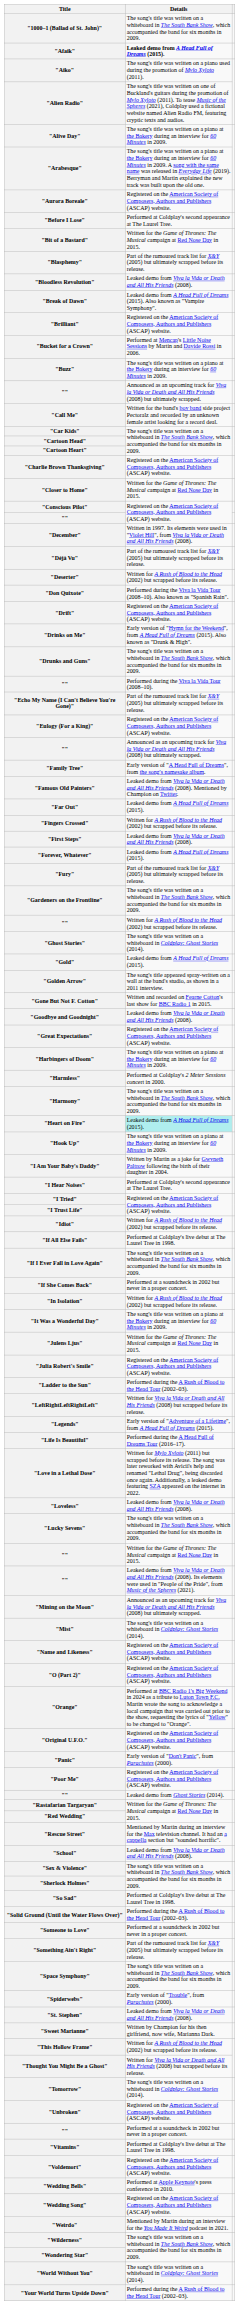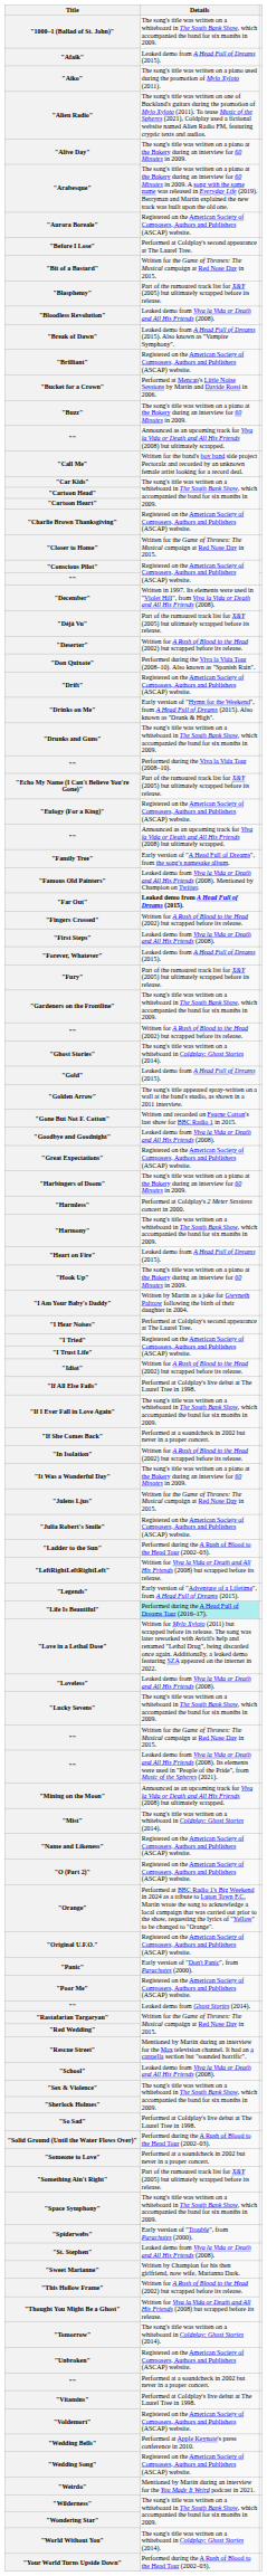"Afaik" | Details: bold -> normal
"Far Out" | Details: normal -> bold
"Heart on Fire" | Details: paleturquoise background -> no background
"Life Is Beautiful" | Details: no background -> paleturquoise background
